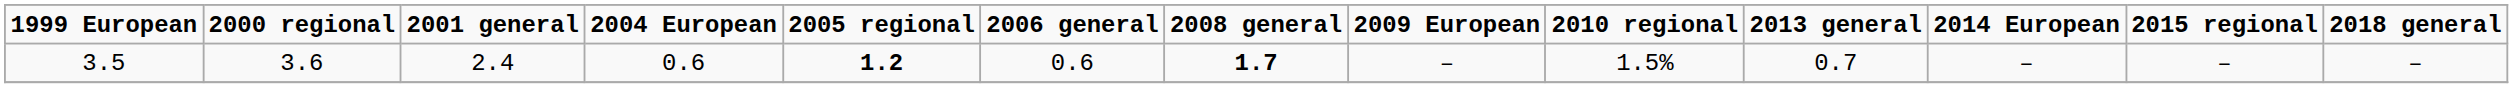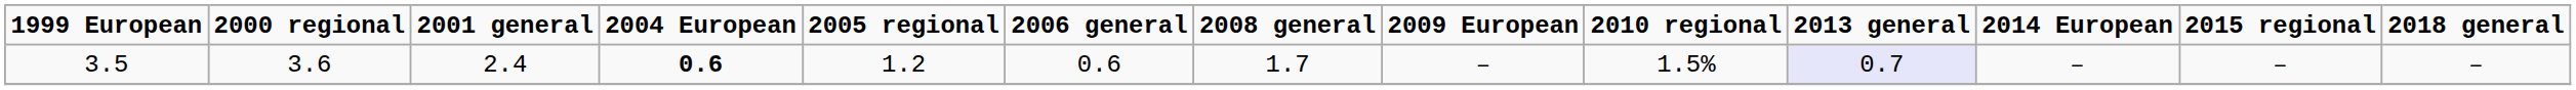3.5 | 2004 European: normal -> bold
3.5 | 2005 regional: bold -> normal
3.5 | 2008 general: bold -> normal
3.5 | 2013 general: no background -> lavender background
